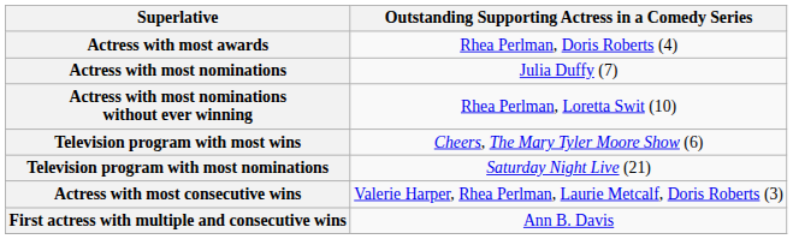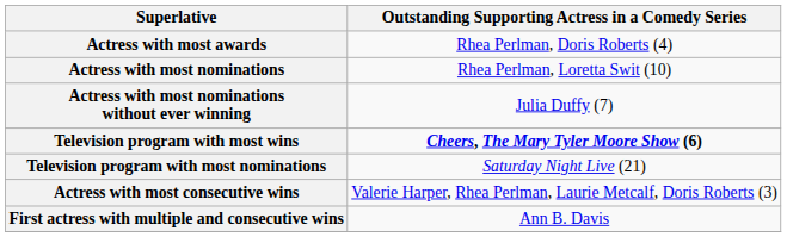Actress with most nominations | column 2: Julia Duffy (7) -> Rhea Perlman, Loretta Swit (10)
Actress with most nominations without ever winning | column 2: Rhea Perlman, Loretta Swit (10) -> Julia Duffy (7)
Television program with most wins | column 2: normal -> bold
